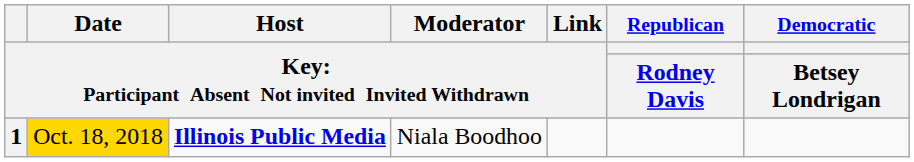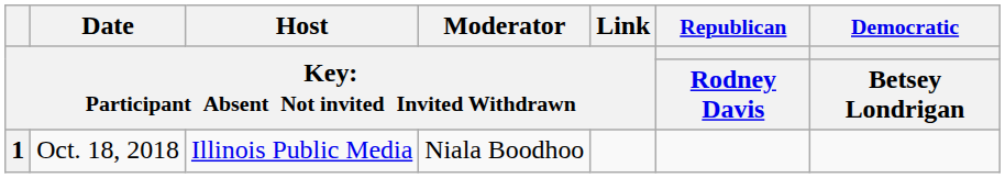1 | column 2: gold background -> no background
1 | column 3: bold -> normal
